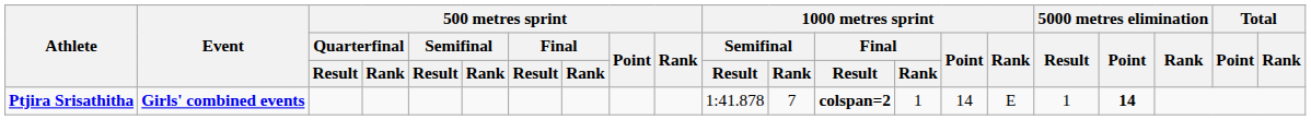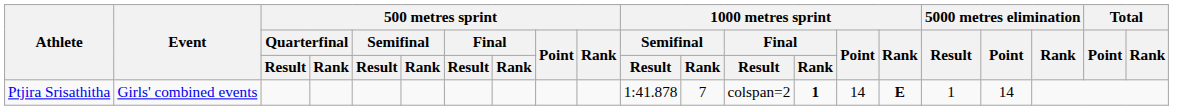row 4 | Athlete: bold -> normal
row 4 | Event: bold -> normal
row 4 | 1000 metres sprint / Final / Result: bold -> normal
row 4 | 1000 metres sprint / Final / Rank: normal -> bold
row 4 | 1000 metres sprint / Rank: normal -> bold
row 4 | 5000 metres elimination / Point: bold -> normal
